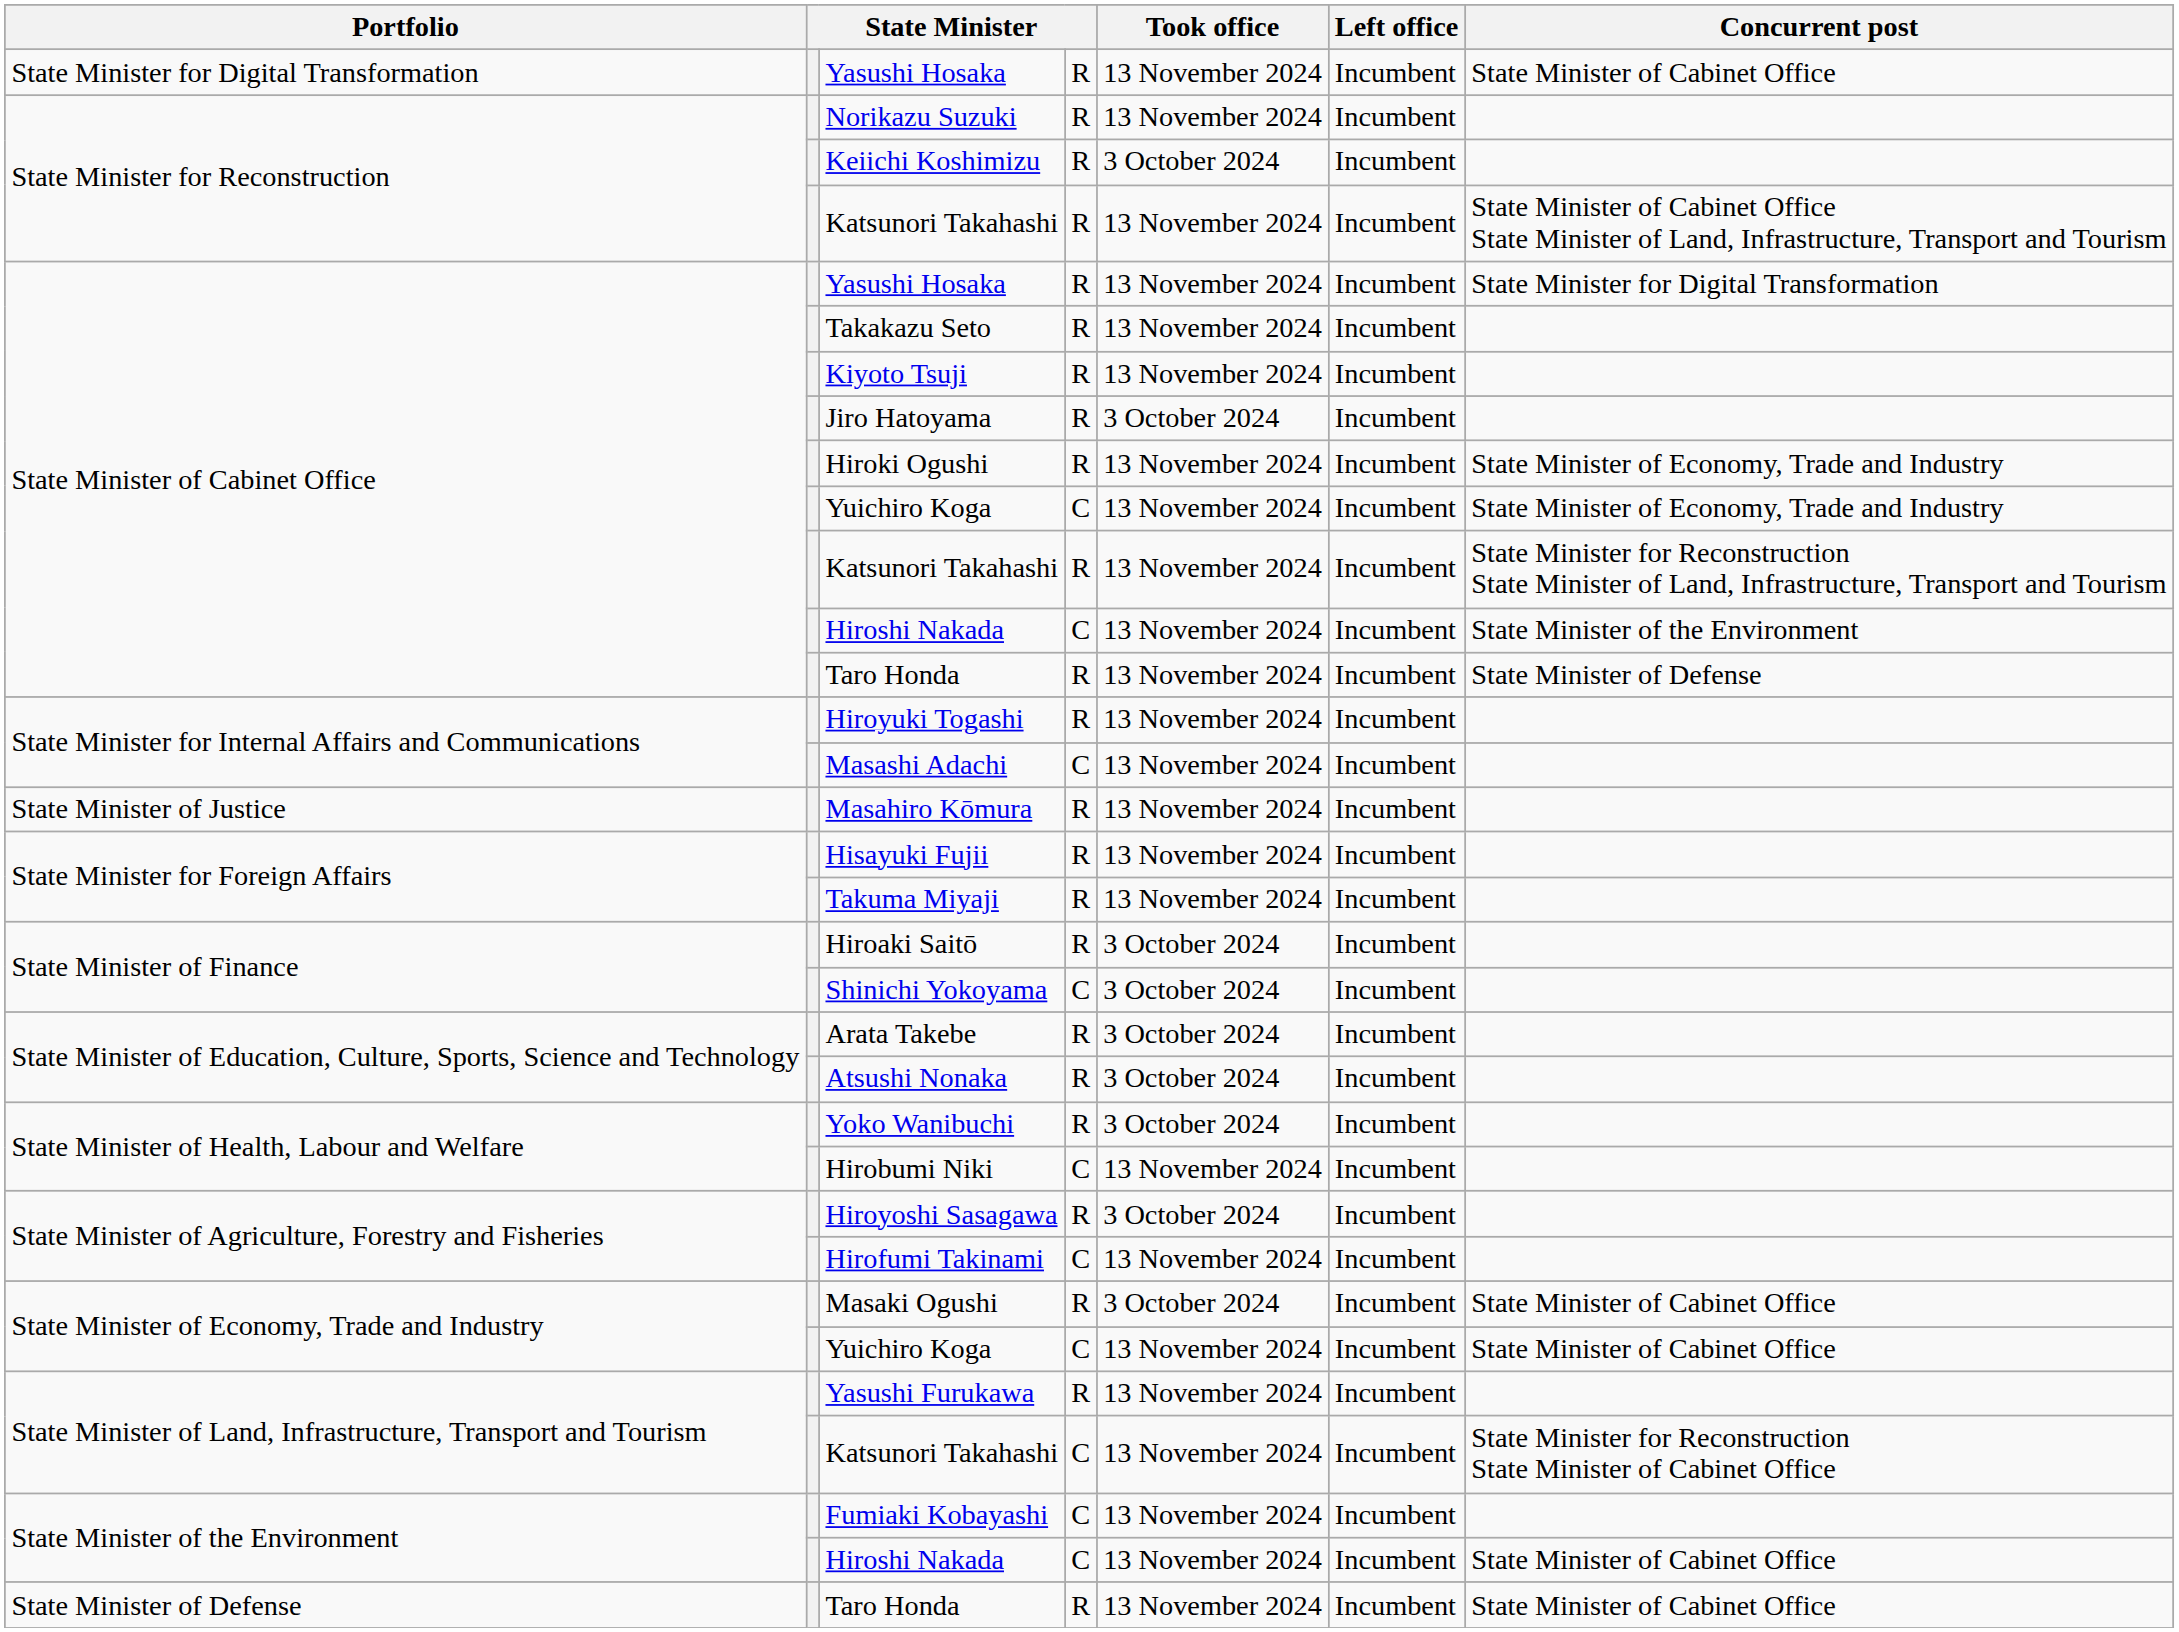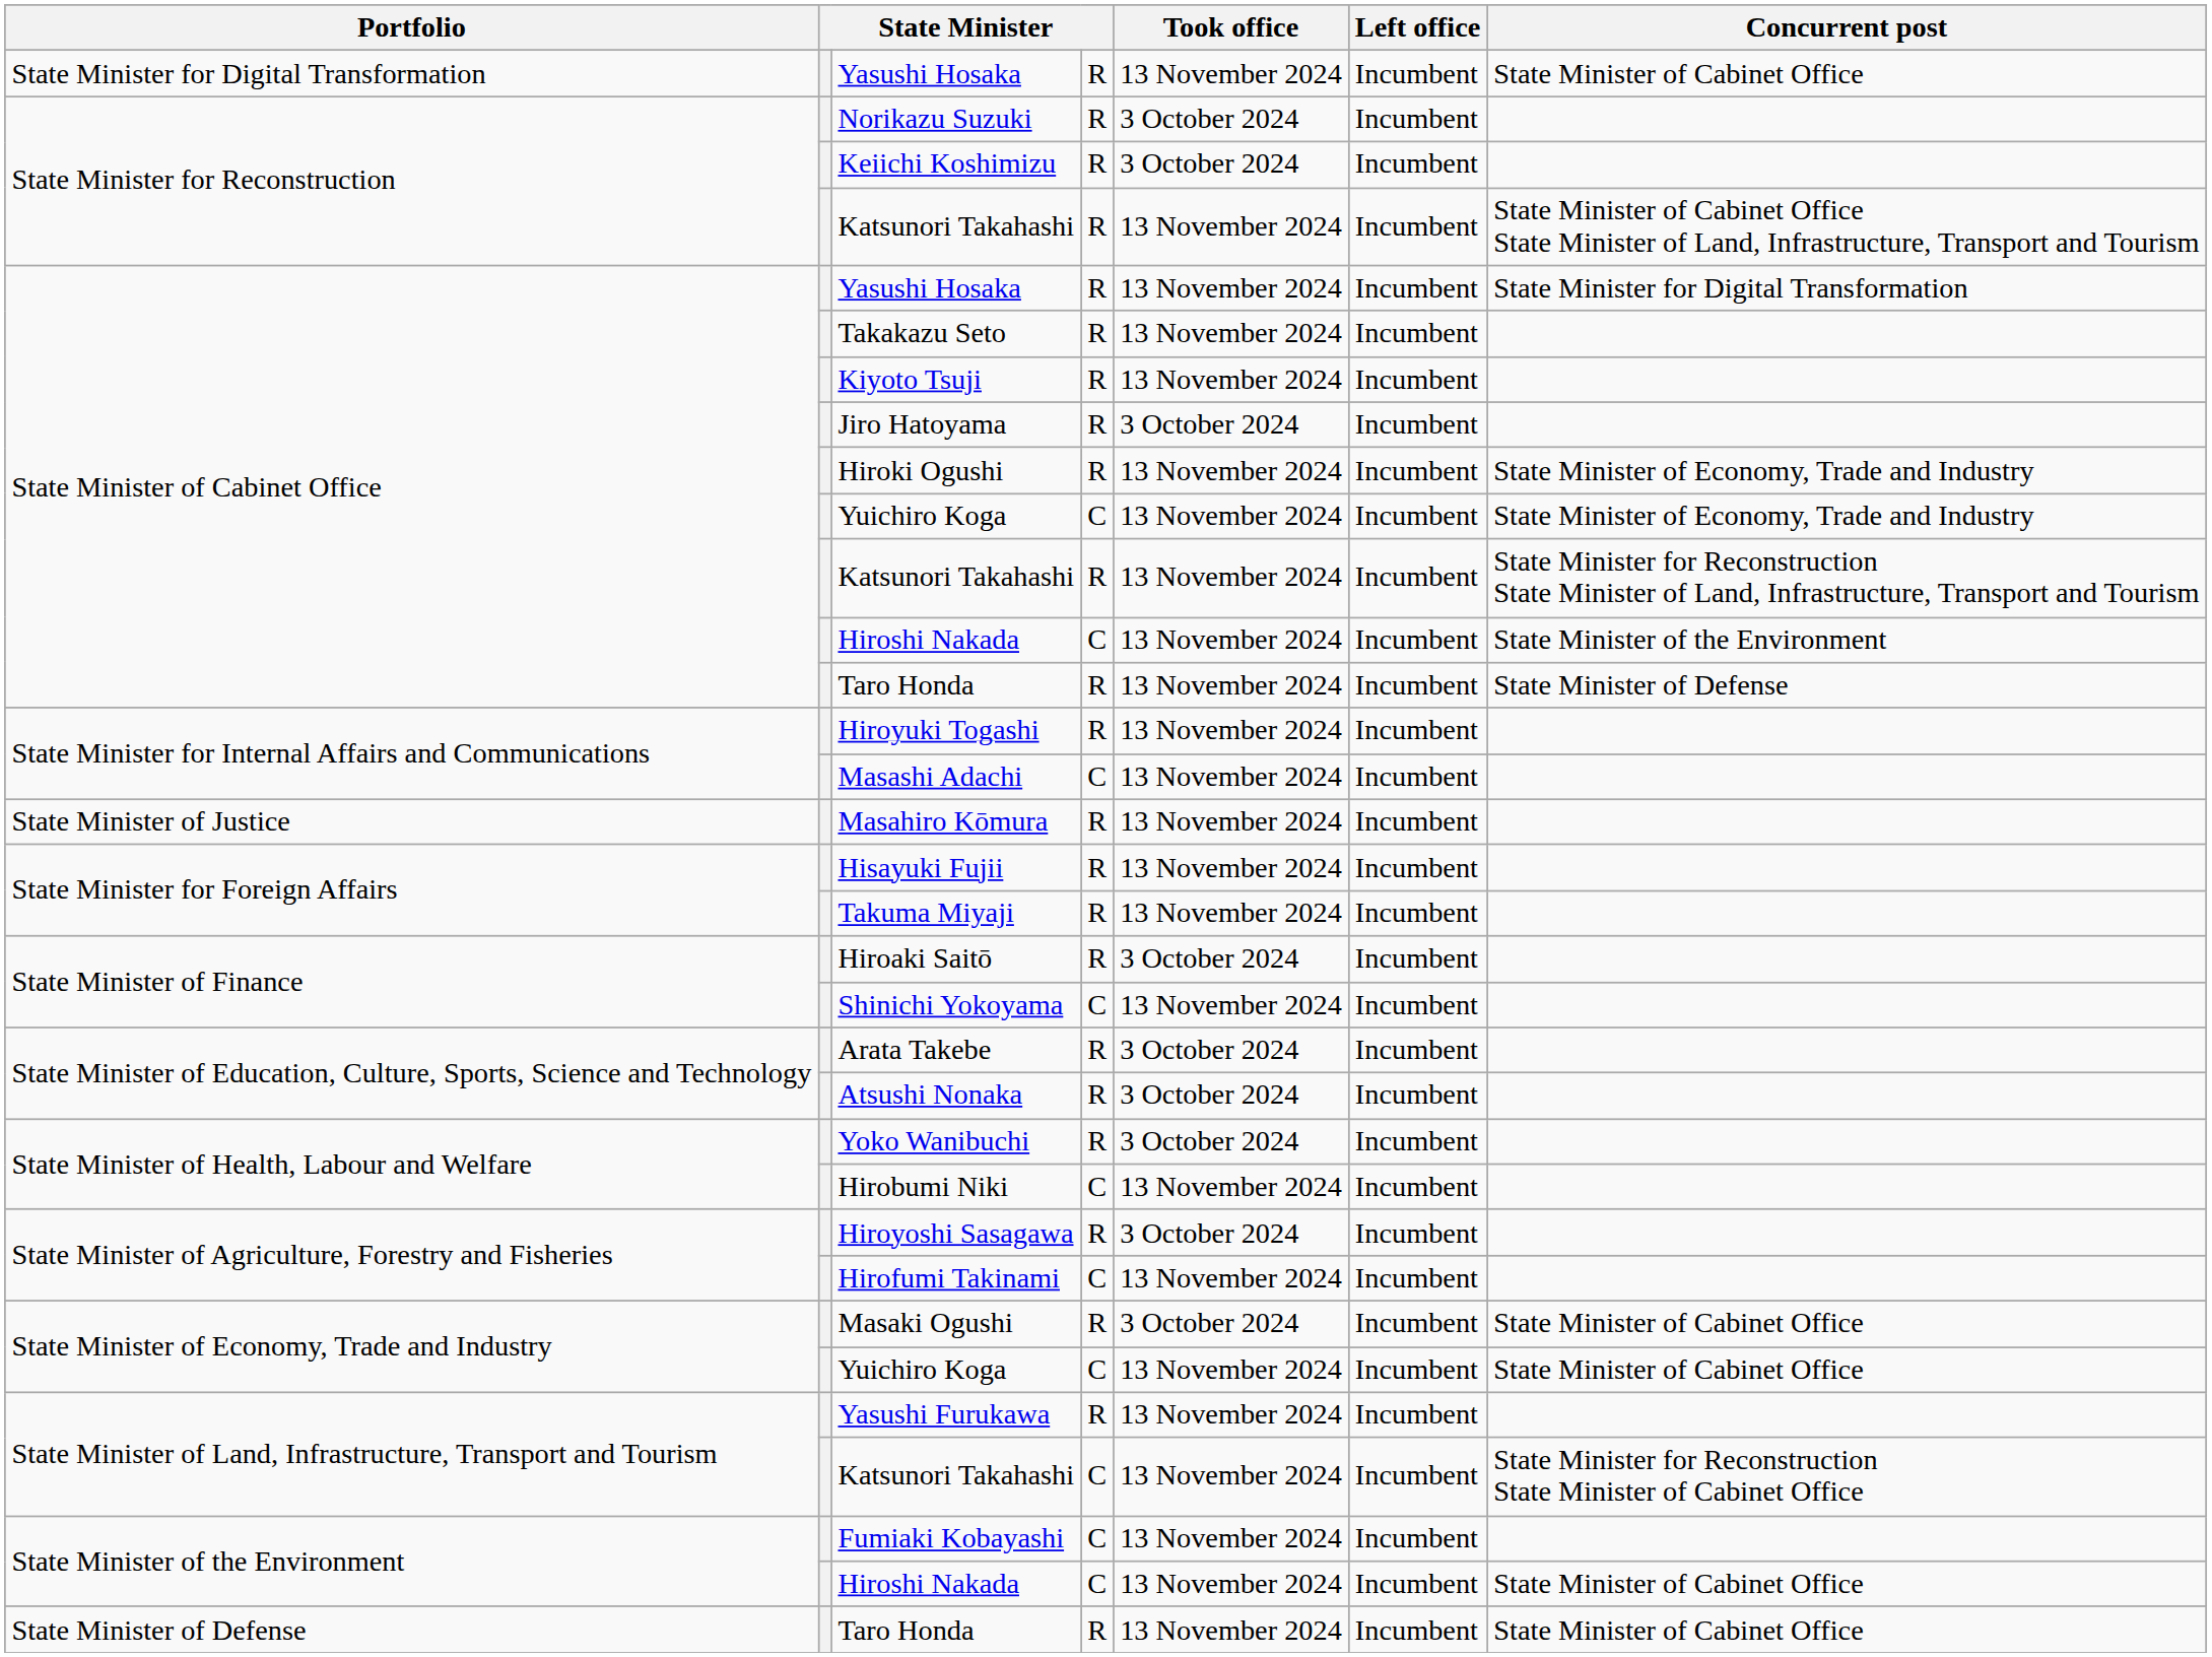Norikazu Suzuki | Took office: 13 November 2024 -> 3 October 2024
Shinichi Yokoyama | Took office: 3 October 2024 -> 13 November 2024
